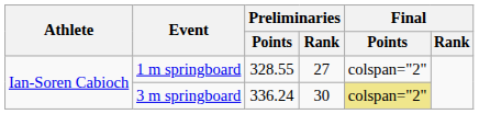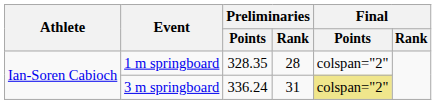1 m springboard | Preliminaries / Points: 328.55 -> 328.35
1 m springboard | Preliminaries / Rank: 27 -> 28
3 m springboard | Preliminaries / Rank: 30 -> 31
